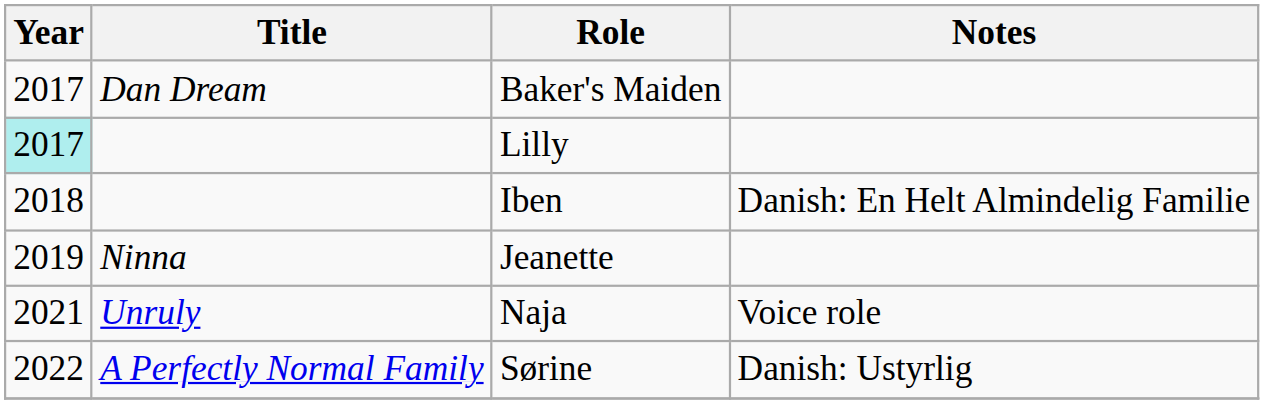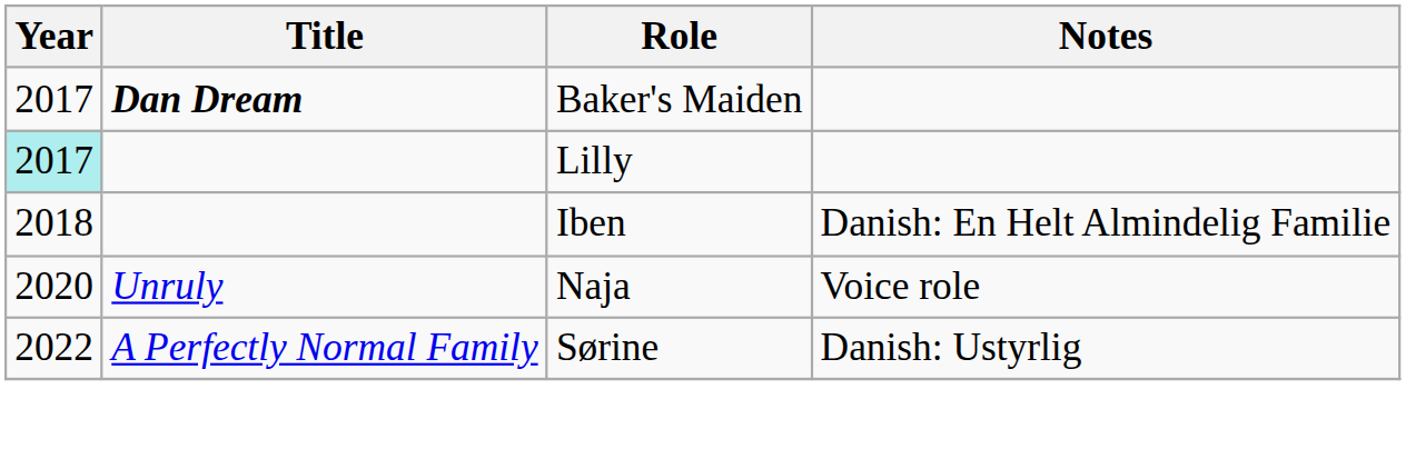Baker's Maiden | Title: normal -> bold
- row: 2019 | Ninna | Jeanette
Naja | Year: 2021 -> 2020
